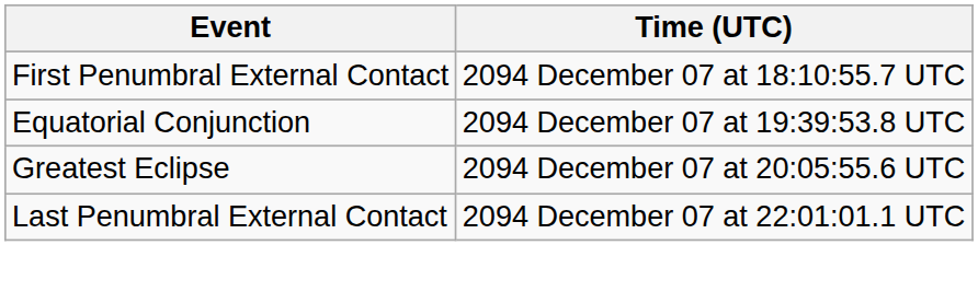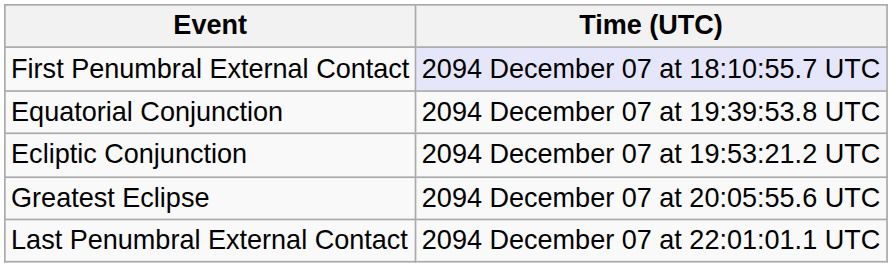First Penumbral External Contact | Time (UTC): no background -> lavender background
+ row: Ecliptic Conjunction | 2094 December 07 at 19:53:21.2 UTC
